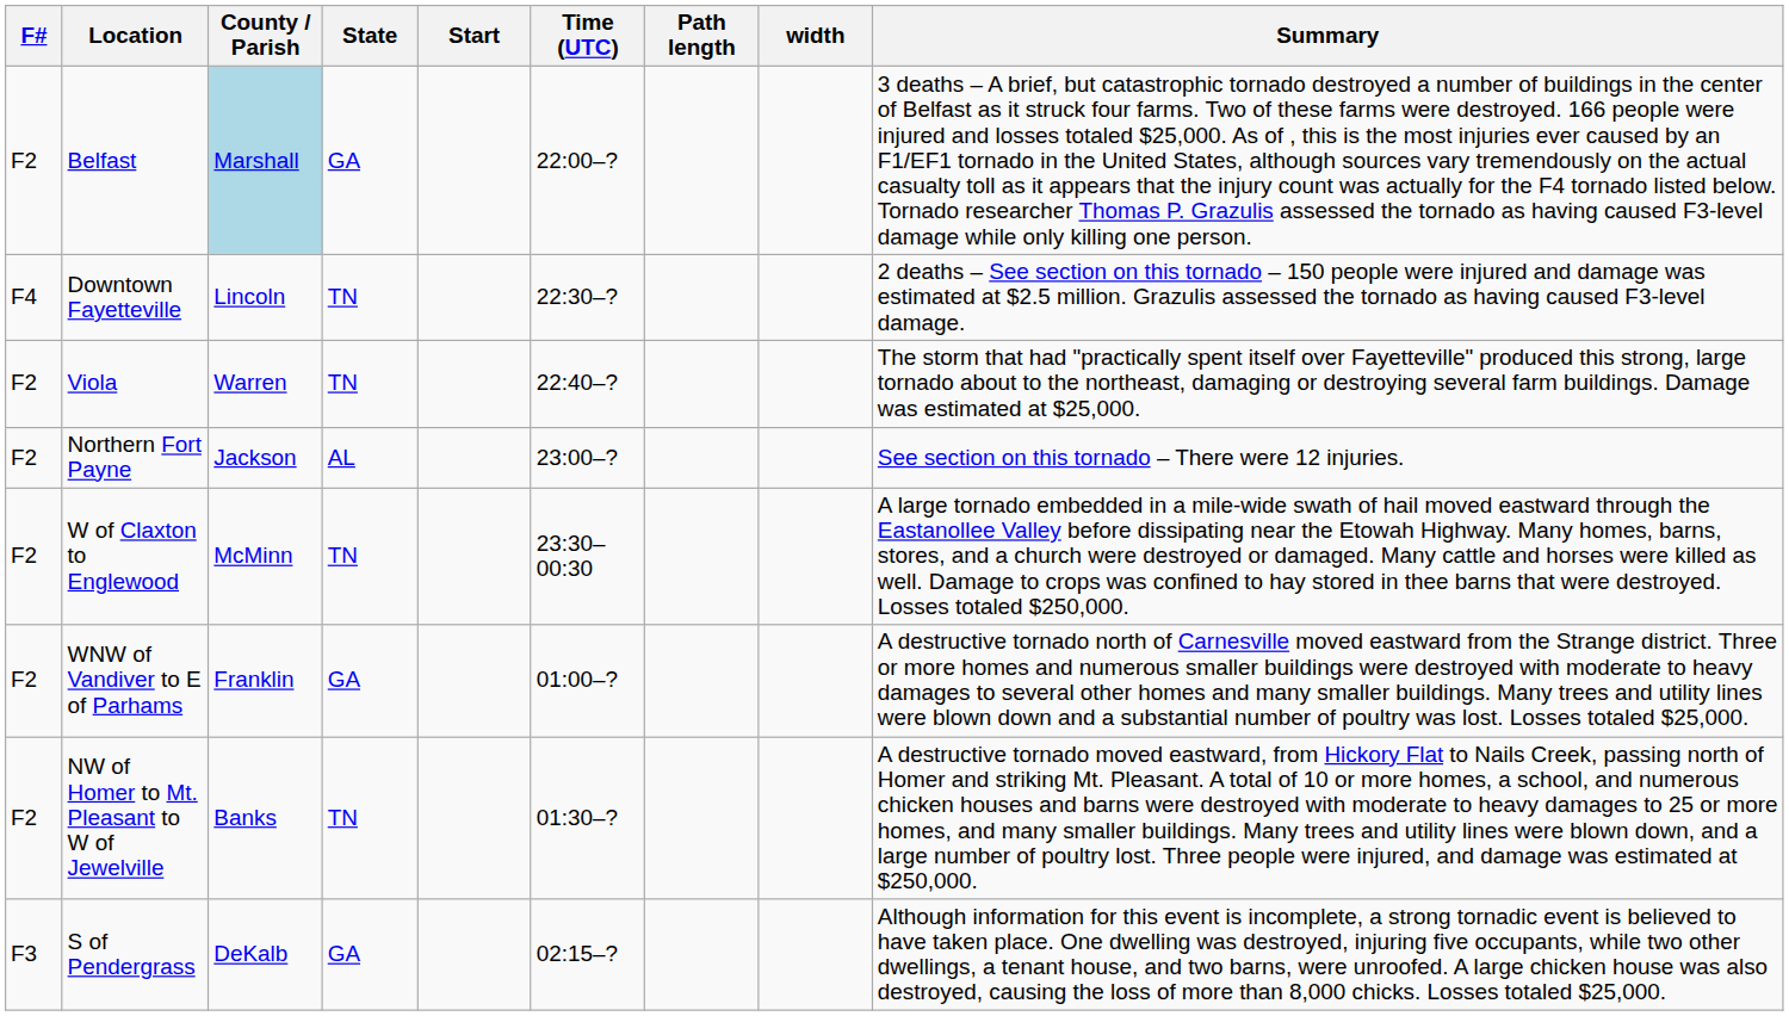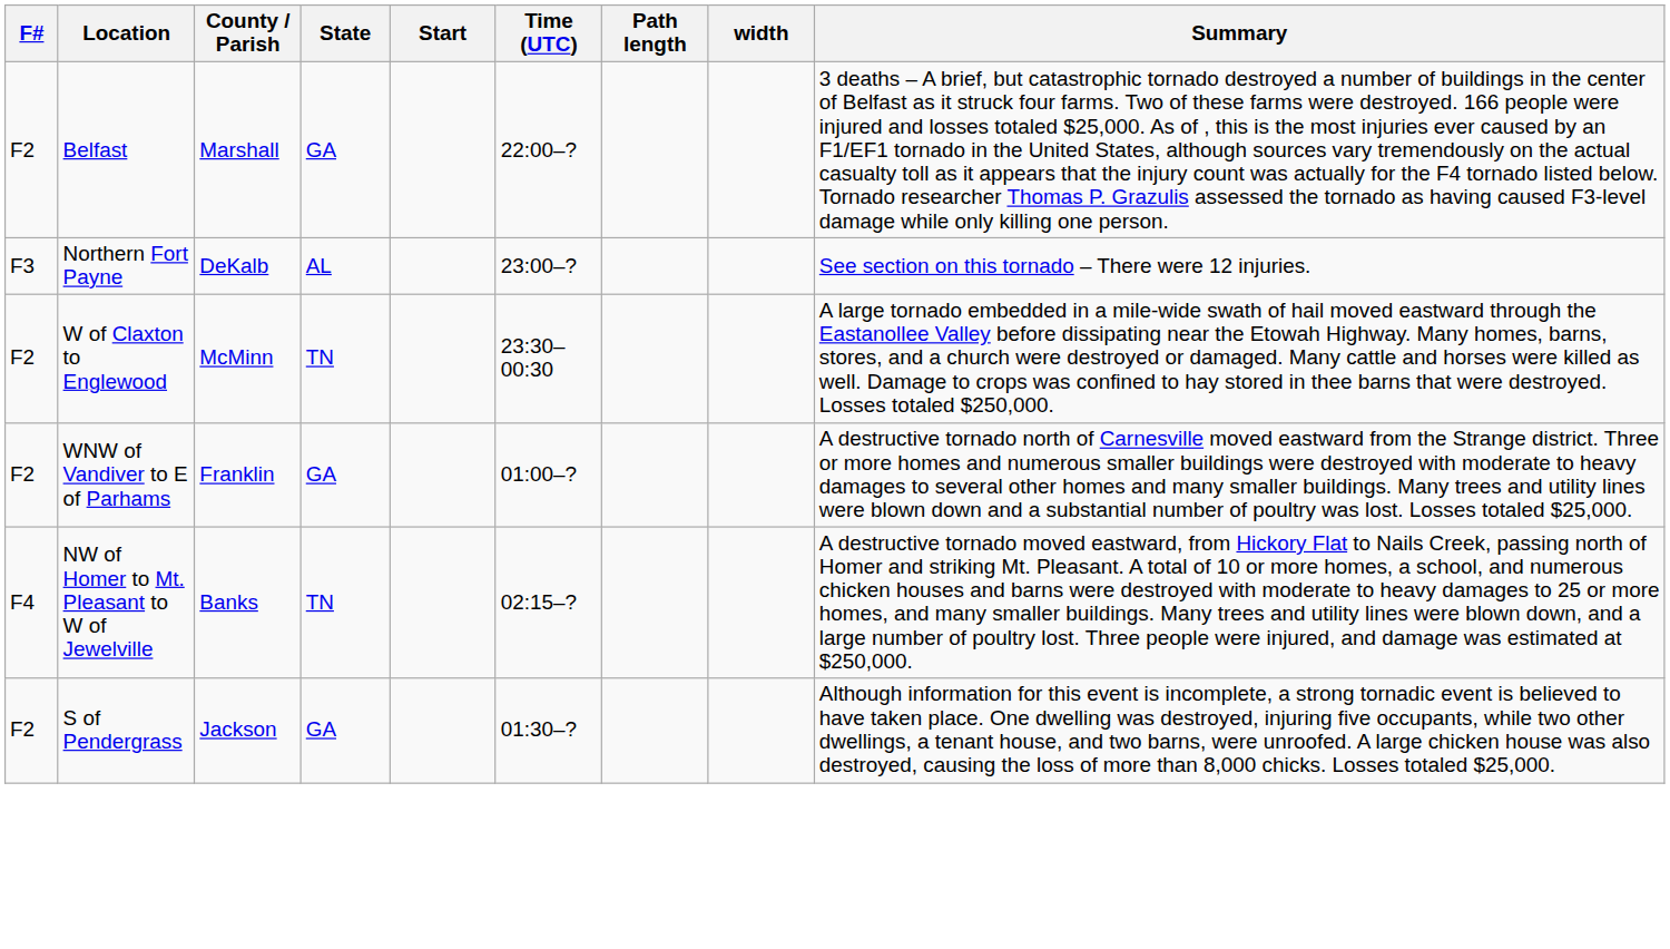Belfast | County / Parish: lightblue background -> no background
- row: F4 | Downtown Fayetteville | Lincoln | TN | 22:30–? | 2 deaths – See section on this tornado – 150 people were injured and damage was estimated at $2.5 million. Grazulis assessed the tornado as having caused F3-level damage.
- row: F2 | Viola | Warren | TN | 22:40–? | The storm that had "practically spent itself over Fayetteville" produced this strong, large tornado about to the northeast, damaging or destroying several farm buildings. Damage was estimated at $25,000.
Northern Fort Payne | F#: F2 -> F3
Northern Fort Payne | County / Parish: Jackson -> DeKalb
NW of Homer to Mt. Pleasant to W of Jewelville | F#: F2 -> F4
NW of Homer to Mt. Pleasant to W of Jewelville | Time (UTC): 01:30–? -> 02:15–?
S of Pendergrass | F#: F3 -> F2
S of Pendergrass | County / Parish: DeKalb -> Jackson
S of Pendergrass | Time (UTC): 02:15–? -> 01:30–?
